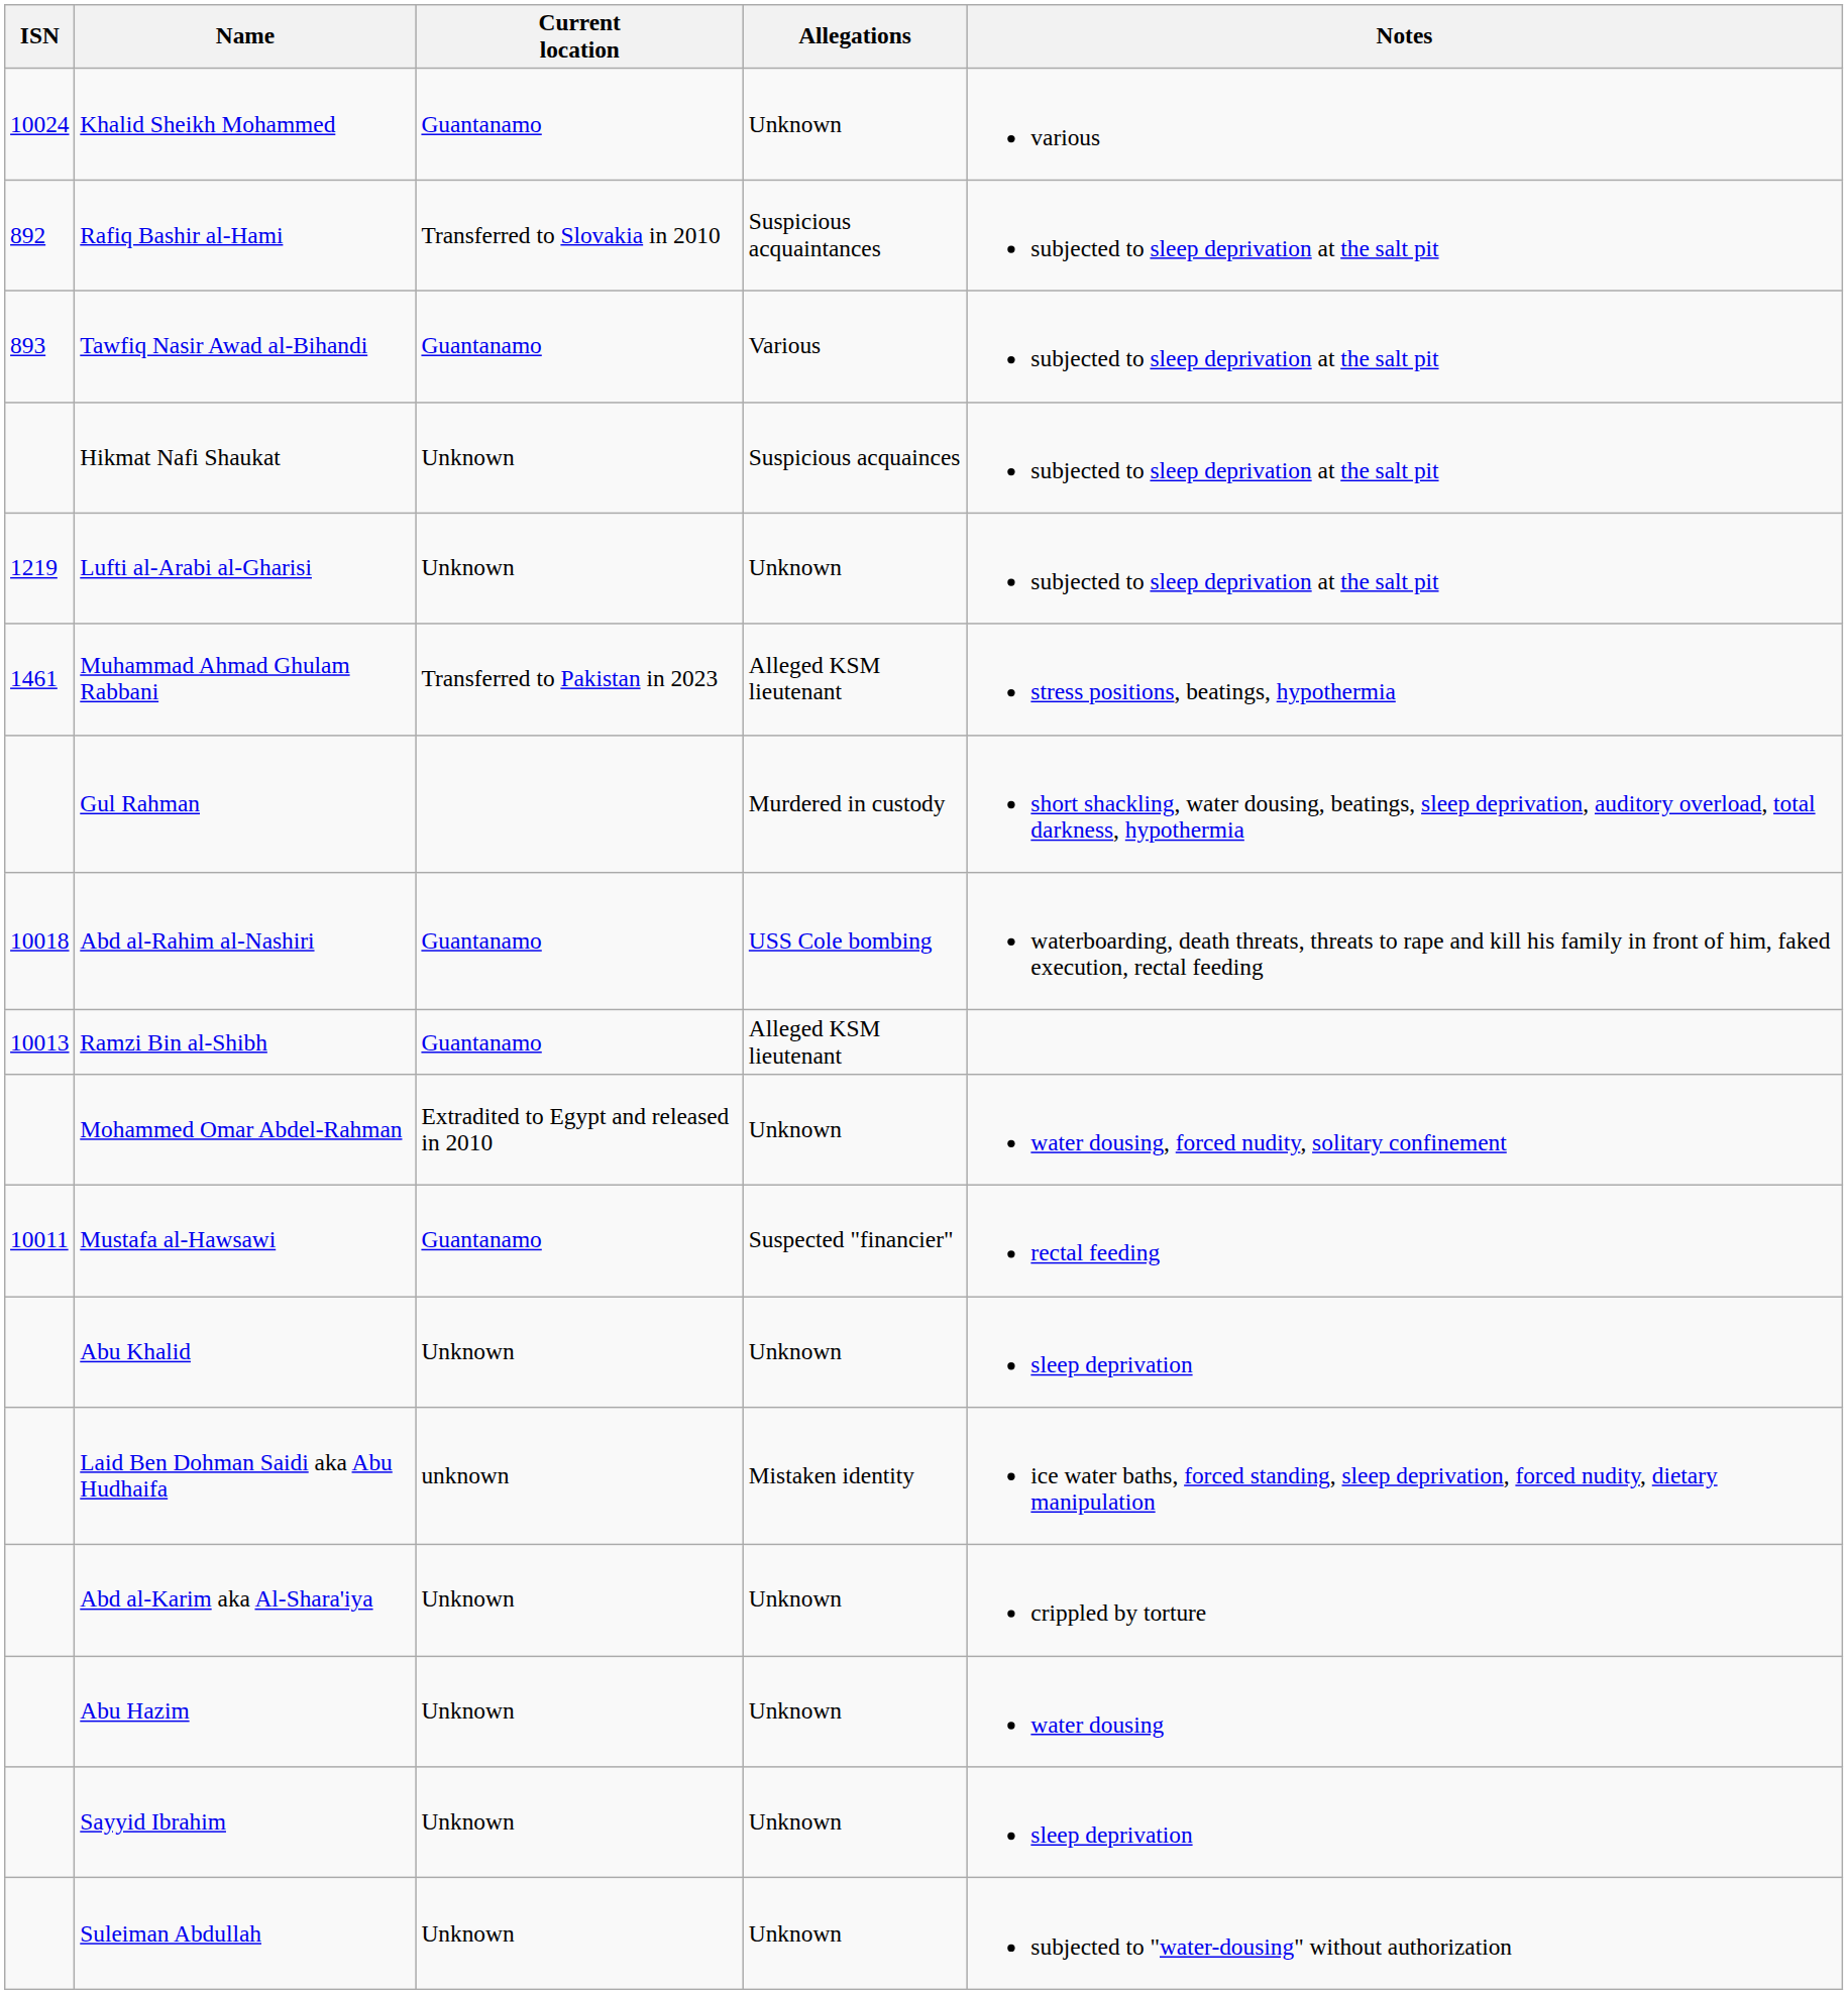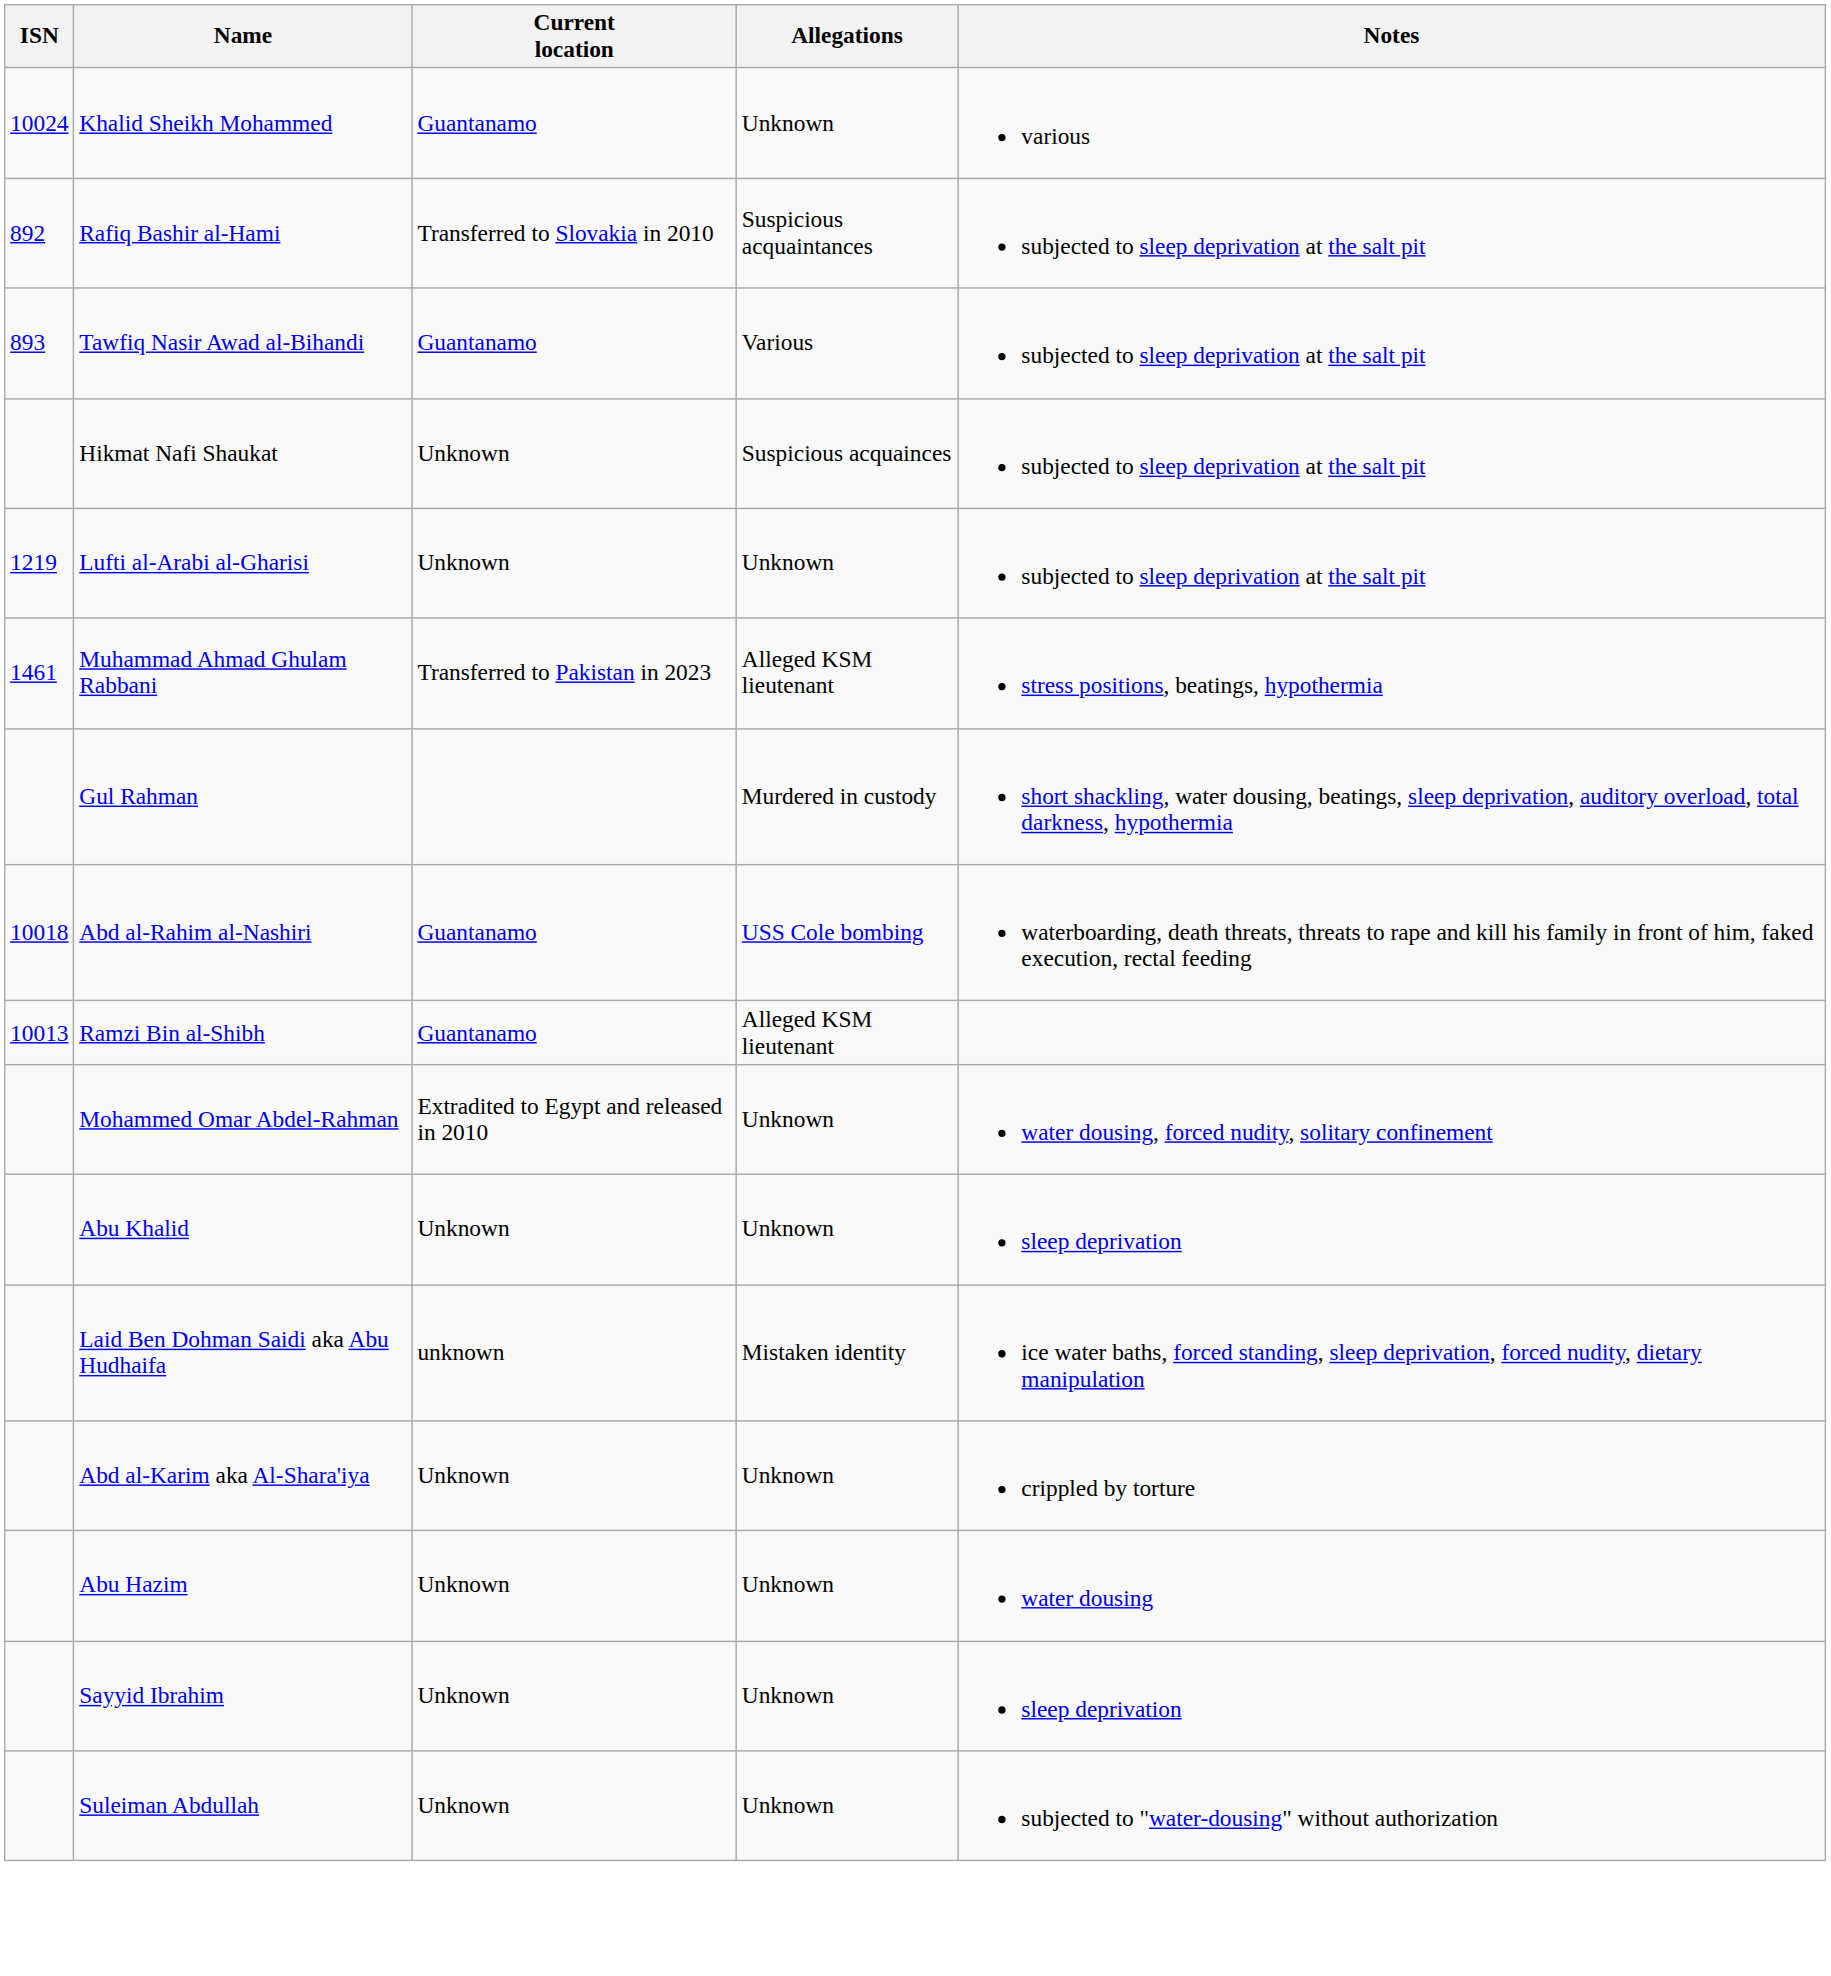- row: 10011 | Mustafa al-Hawsawi | Guantanamo | Suspected "financier" | rectal feeding
